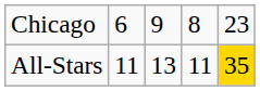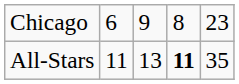row 2 | column 4: normal -> bold
row 2 | column 5: gold background -> no background
